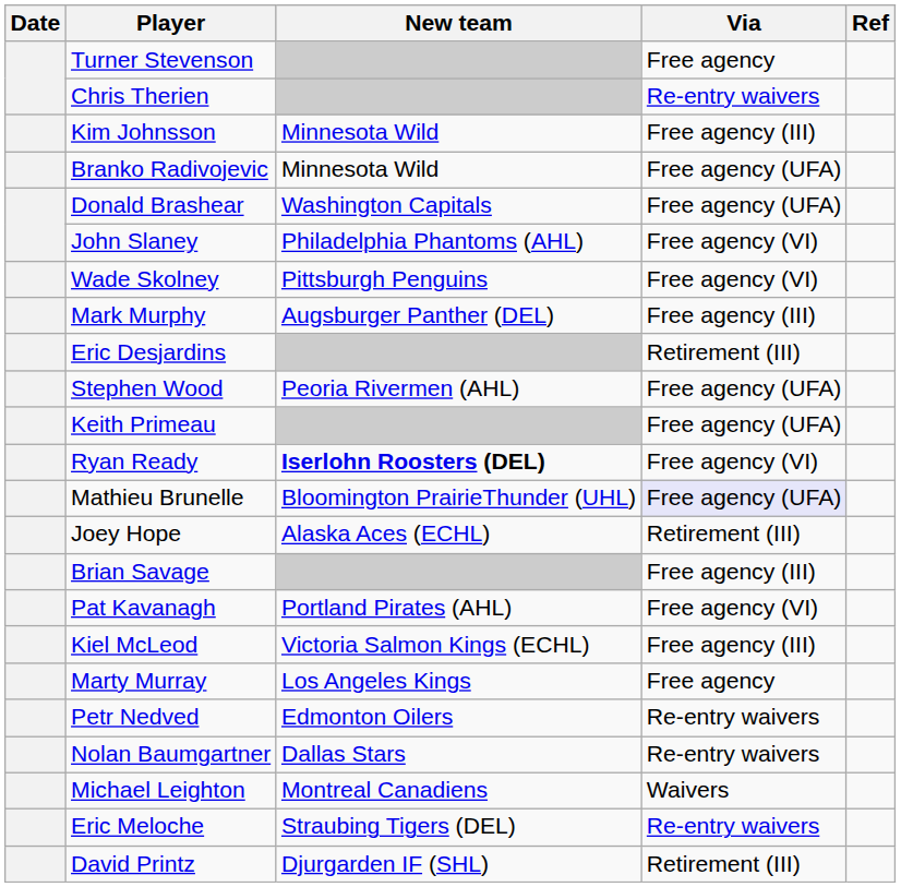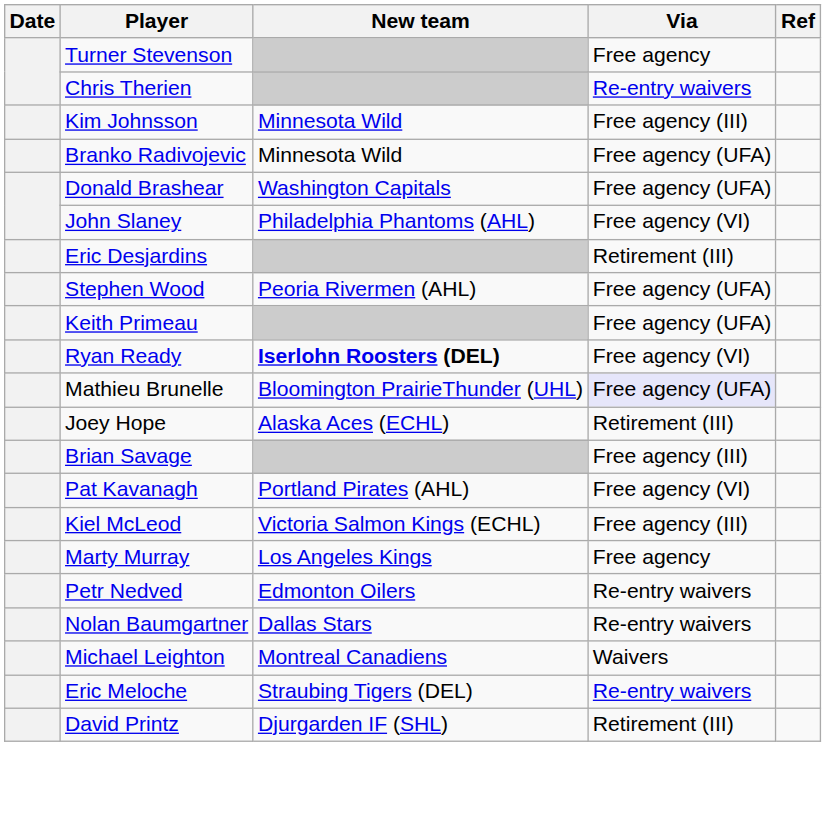- row: Wade Skolney | Pittsburgh Penguins | Free agency (VI)
- row: Mark Murphy | Augsburger Panther (DEL) | Free agency (III)
